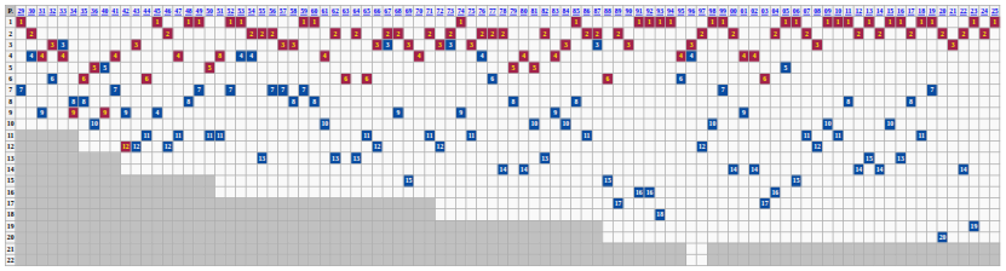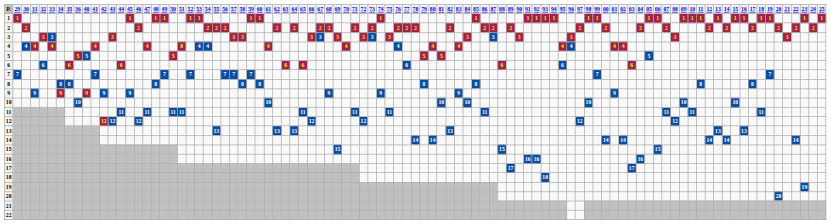row 10 | 45: 4 -> 9
row 14 | 13: 15 -> 13
